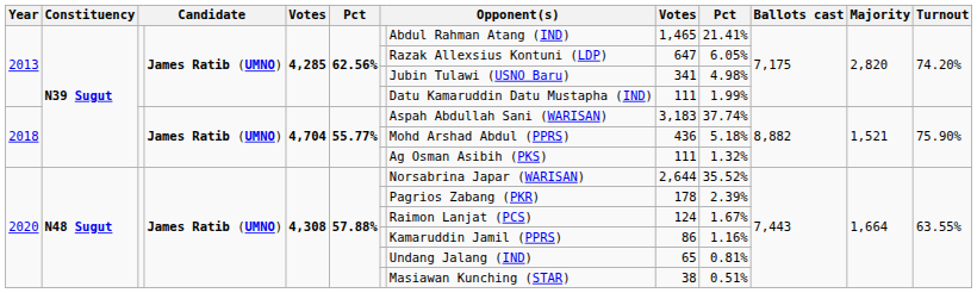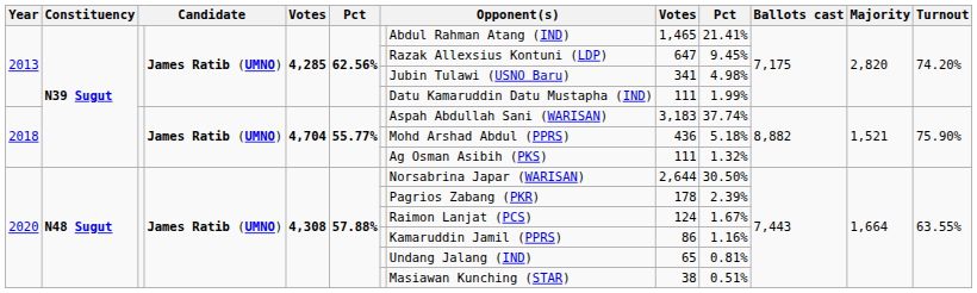row 3 | column 10: 6.05% -> 9.45%
row 9 | column 10: 35.52% -> 30.50%
